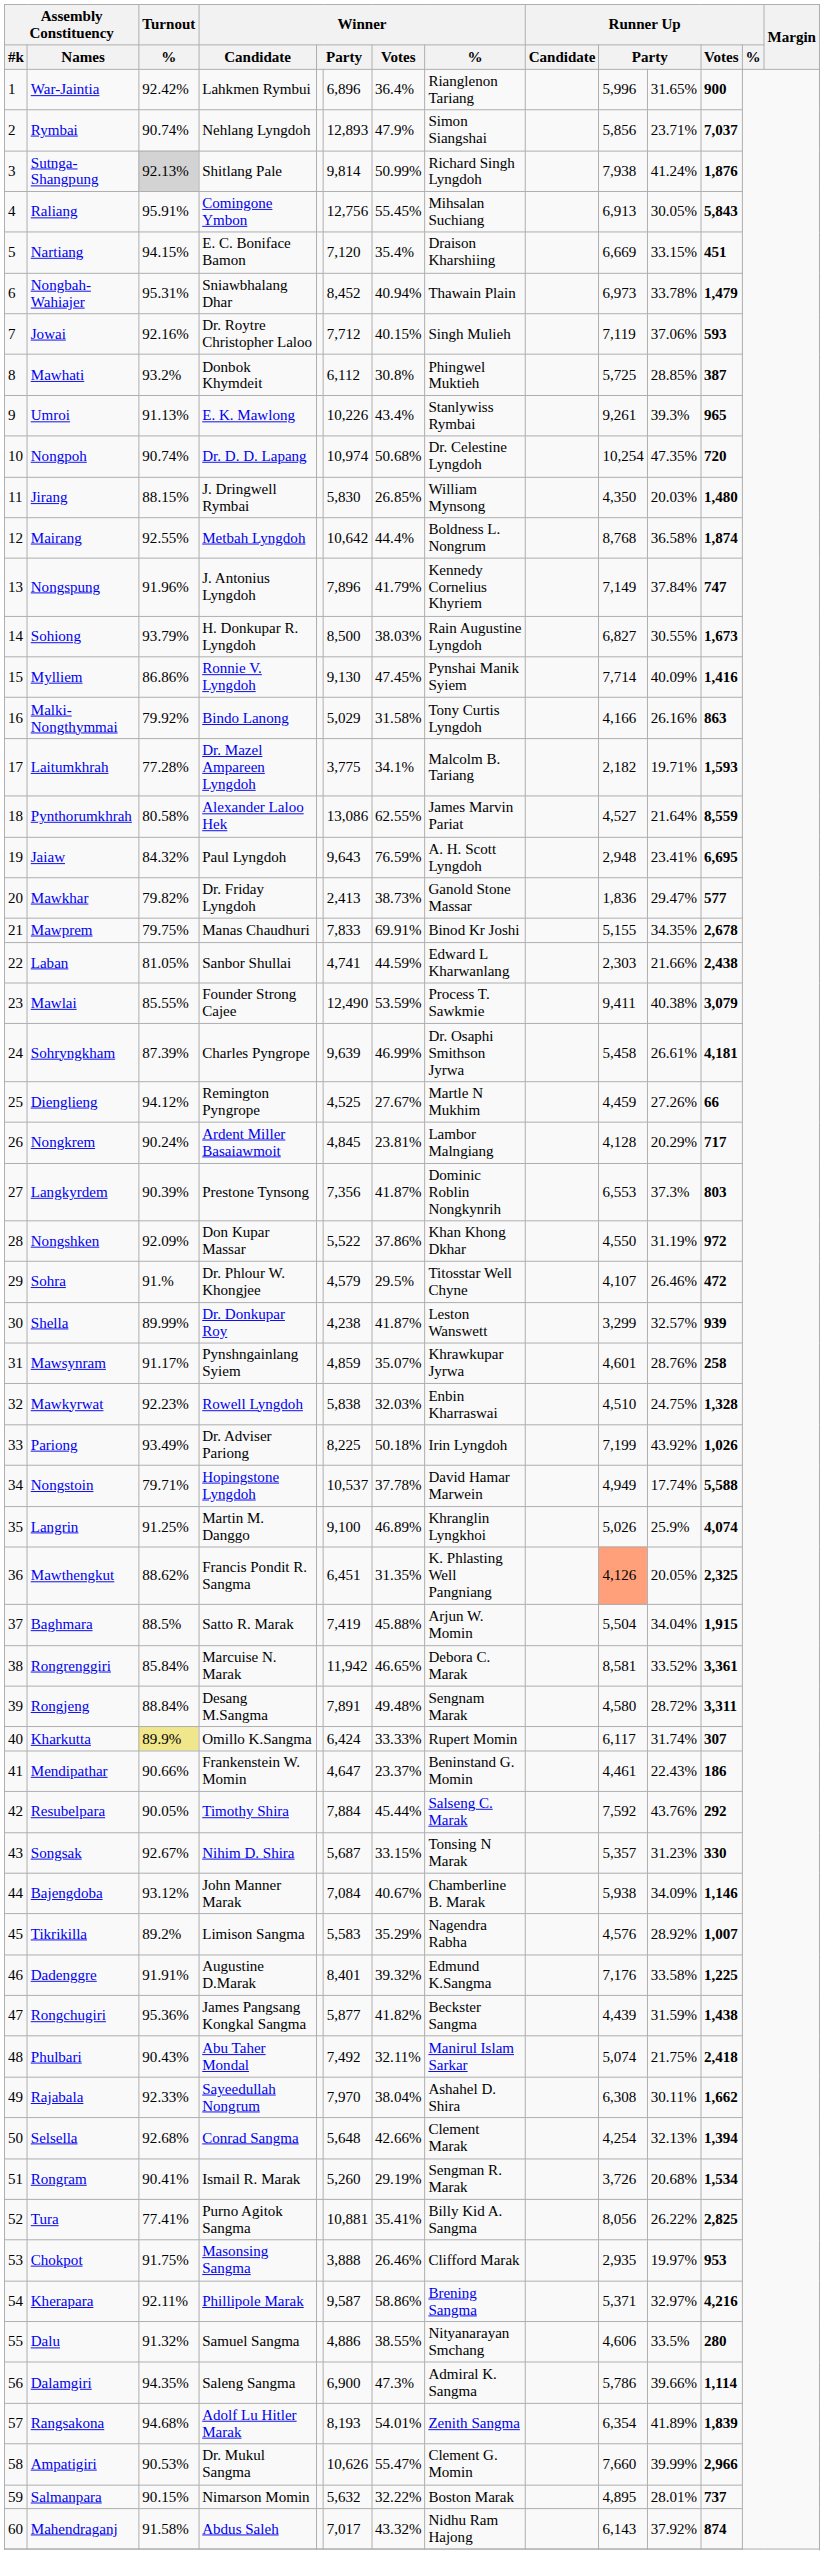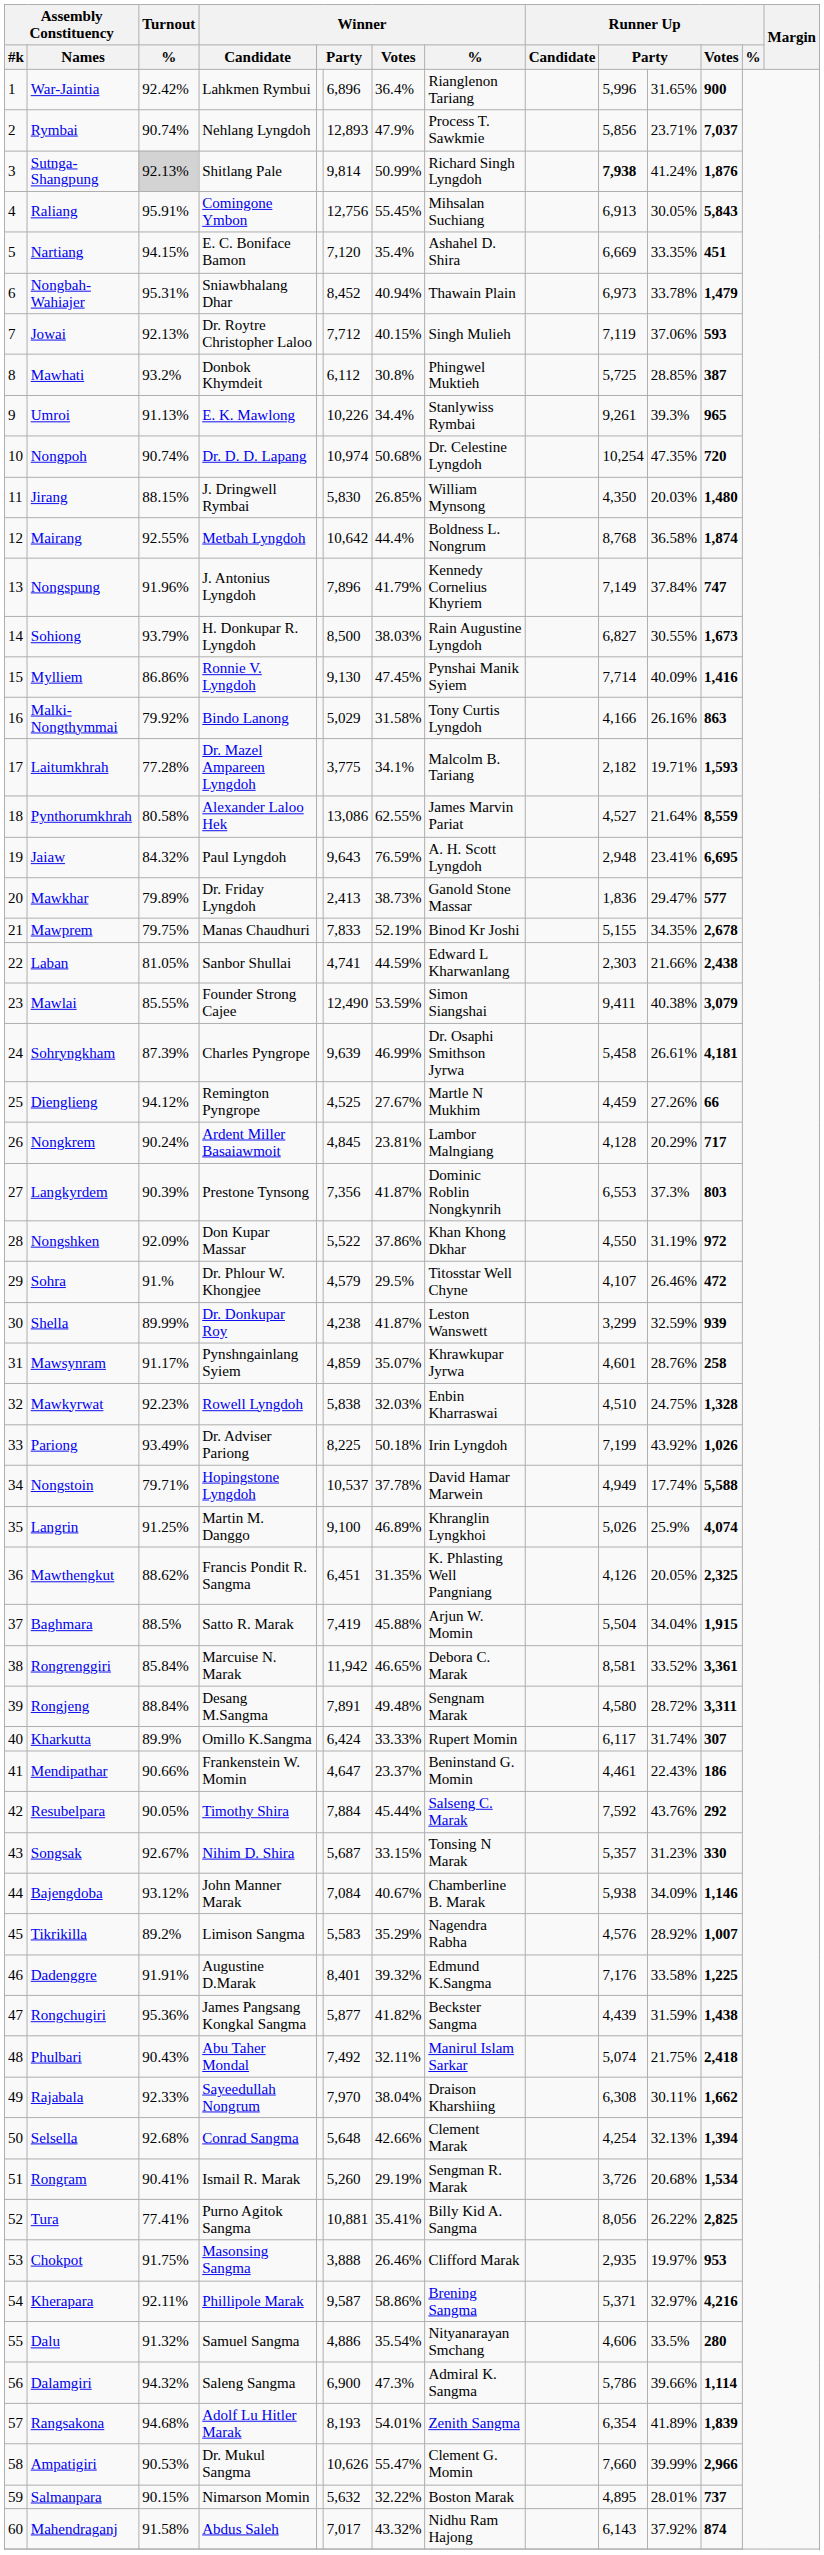Rymbai | Winner / %: Simon Siangshai -> Process T. Sawkmie
Sutnga-Shangpung | column 10: normal -> bold
Nartiang | Winner / %: Draison Kharshiing -> Ashahel D. Shira
Nartiang | column 11: 33.15% -> 33.35%
Jowai | Turnout / %: 92.16% -> 92.13%
Umroi | Winner / Votes: 43.4% -> 34.4%
Mawkhar | Turnout / %: 79.82% -> 79.89%
Mawprem | Winner / Votes: 69.91% -> 52.19%
Mawlai | Winner / %: Process T. Sawkmie -> Simon Siangshai
Shella | column 11: 32.57% -> 32.59%
Mawthengkut | column 10: lightsalmon background -> no background
Kharkutta | Turnout / %: khaki background -> no background
Rajabala | Winner / %: Ashahel D. Shira -> Draison Kharshiing
Dalu | Winner / Votes: 38.55% -> 35.54%
Dalamgiri | Turnout / %: 94.35% -> 94.32%
